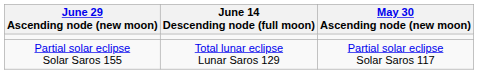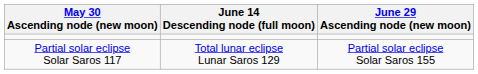columns swapped: May 30 Ascending node (new moon) <-> June 29 Ascending node (new moon)
